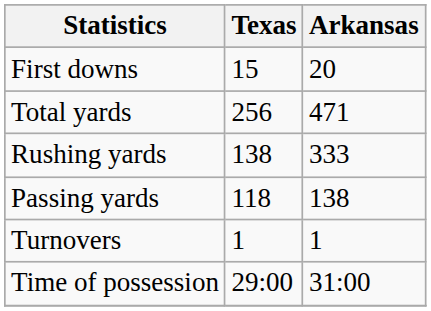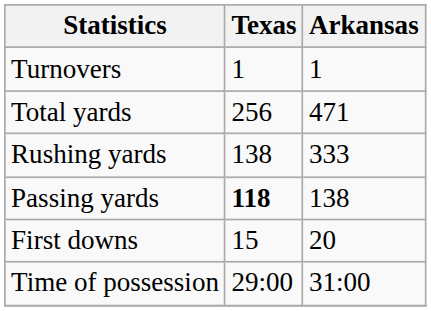rows swapped: First downs <-> Turnovers
Passing yards | Texas: normal -> bold
